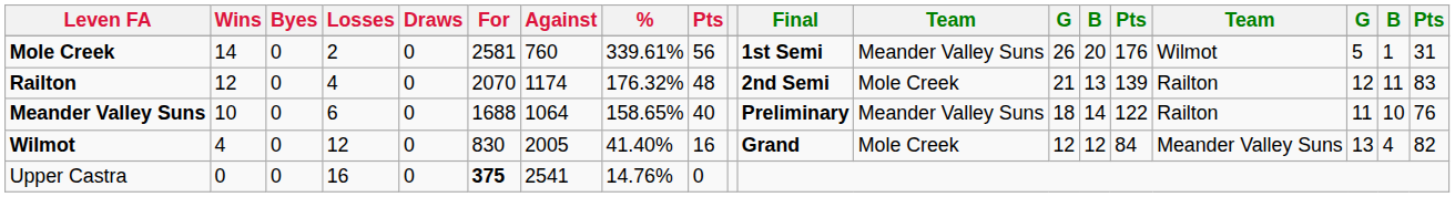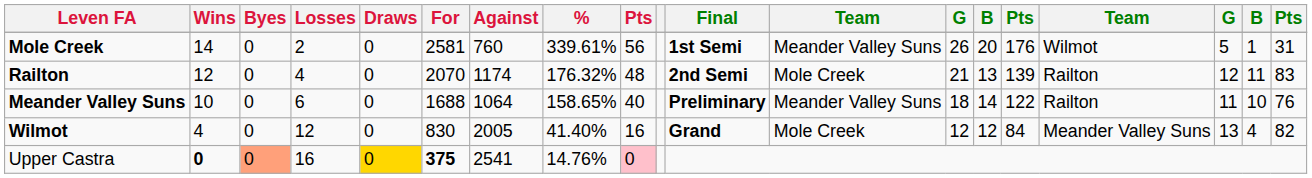Upper Castra | Wins: normal -> bold
Upper Castra | Byes: no background -> lightsalmon background
Upper Castra | Draws: no background -> gold background
Upper Castra | column 9: no background -> pink background
